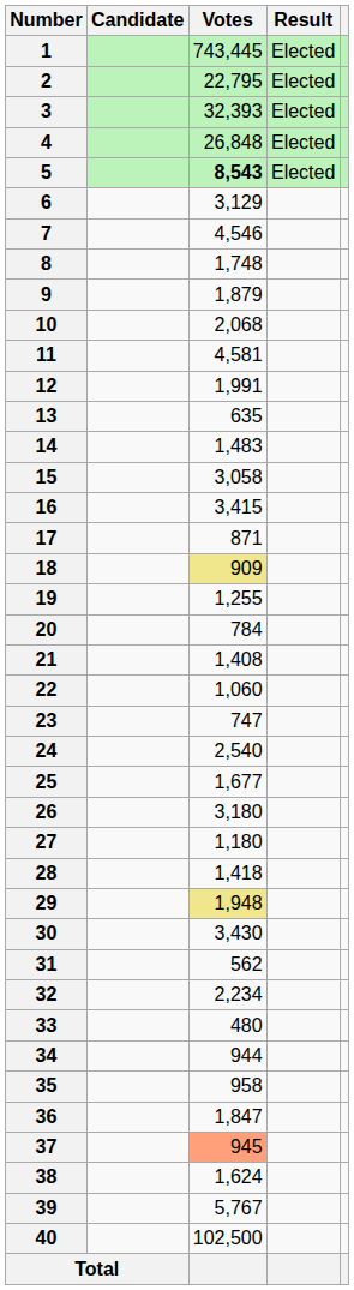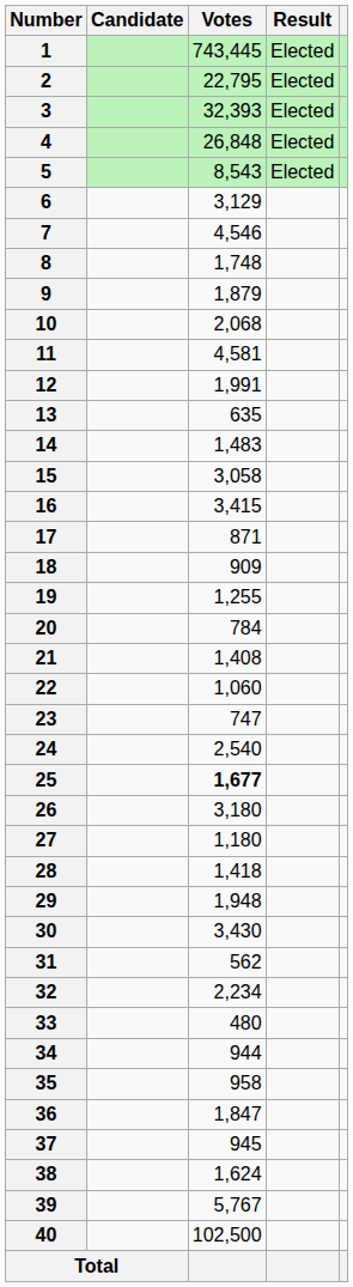5 | Votes: bold -> normal
18 | Votes: khaki background -> no background
25 | Votes: normal -> bold
29 | Votes: khaki background -> no background
37 | Votes: lightsalmon background -> no background
